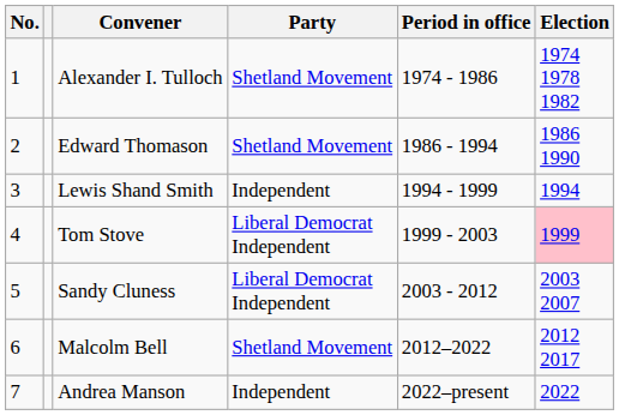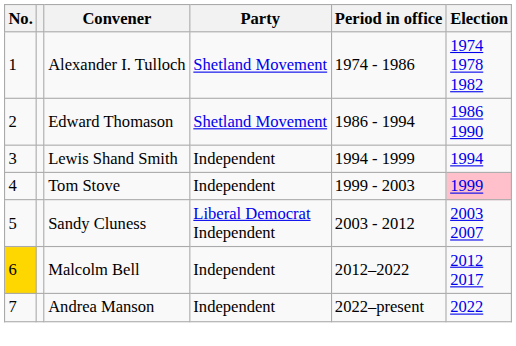Tom Stove | Party: Liberal Democrat Independent -> Independent
Malcolm Bell | No.: no background -> gold background
Malcolm Bell | Party: Shetland Movement -> Independent
